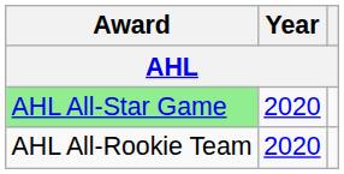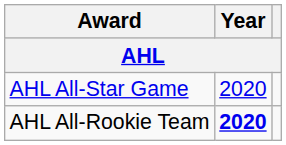row 3 | Award: lightgreen background -> no background
row 4 | Year: normal -> bold
